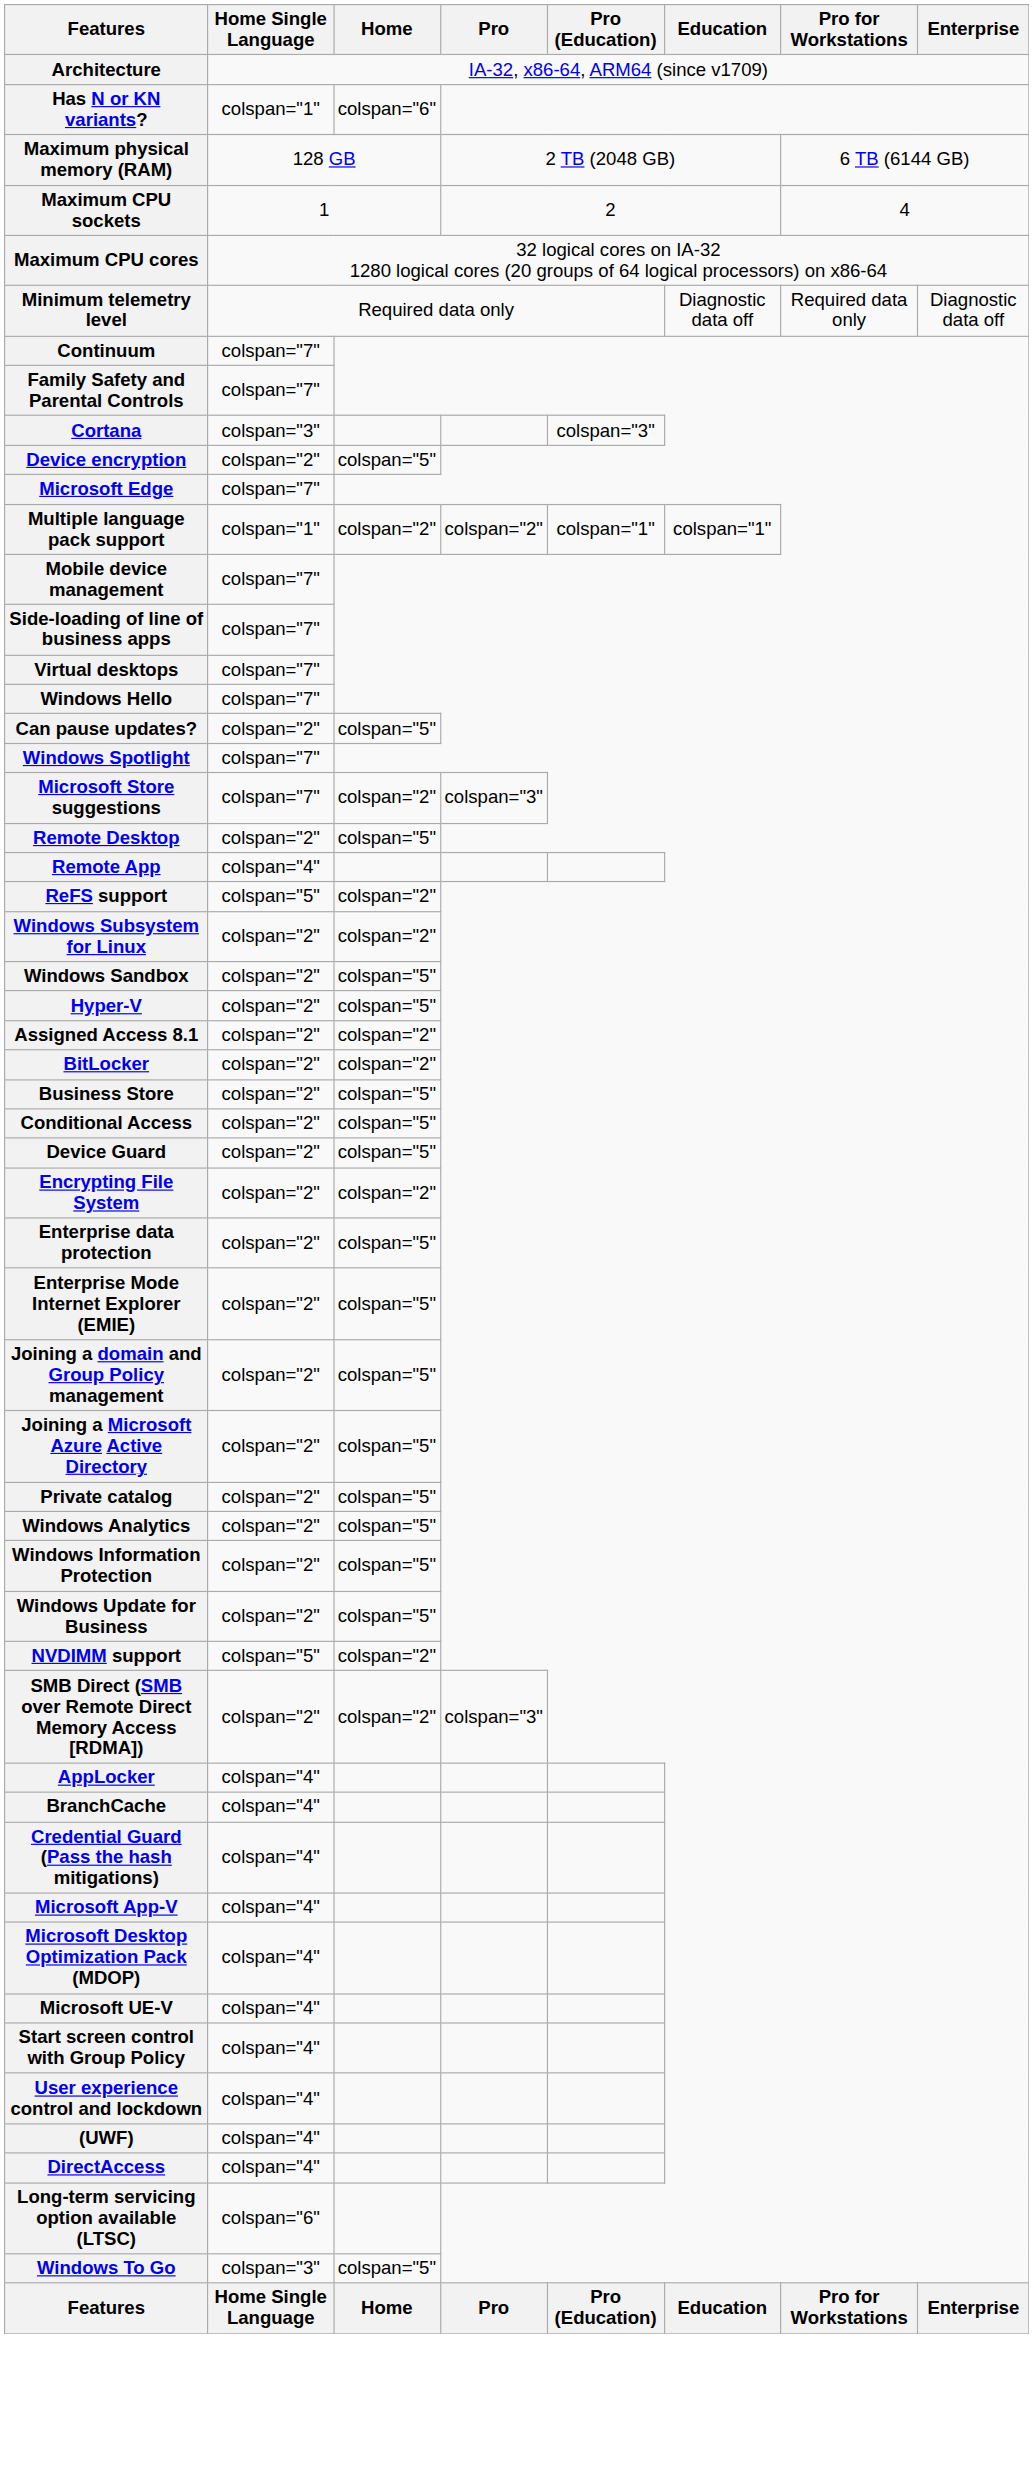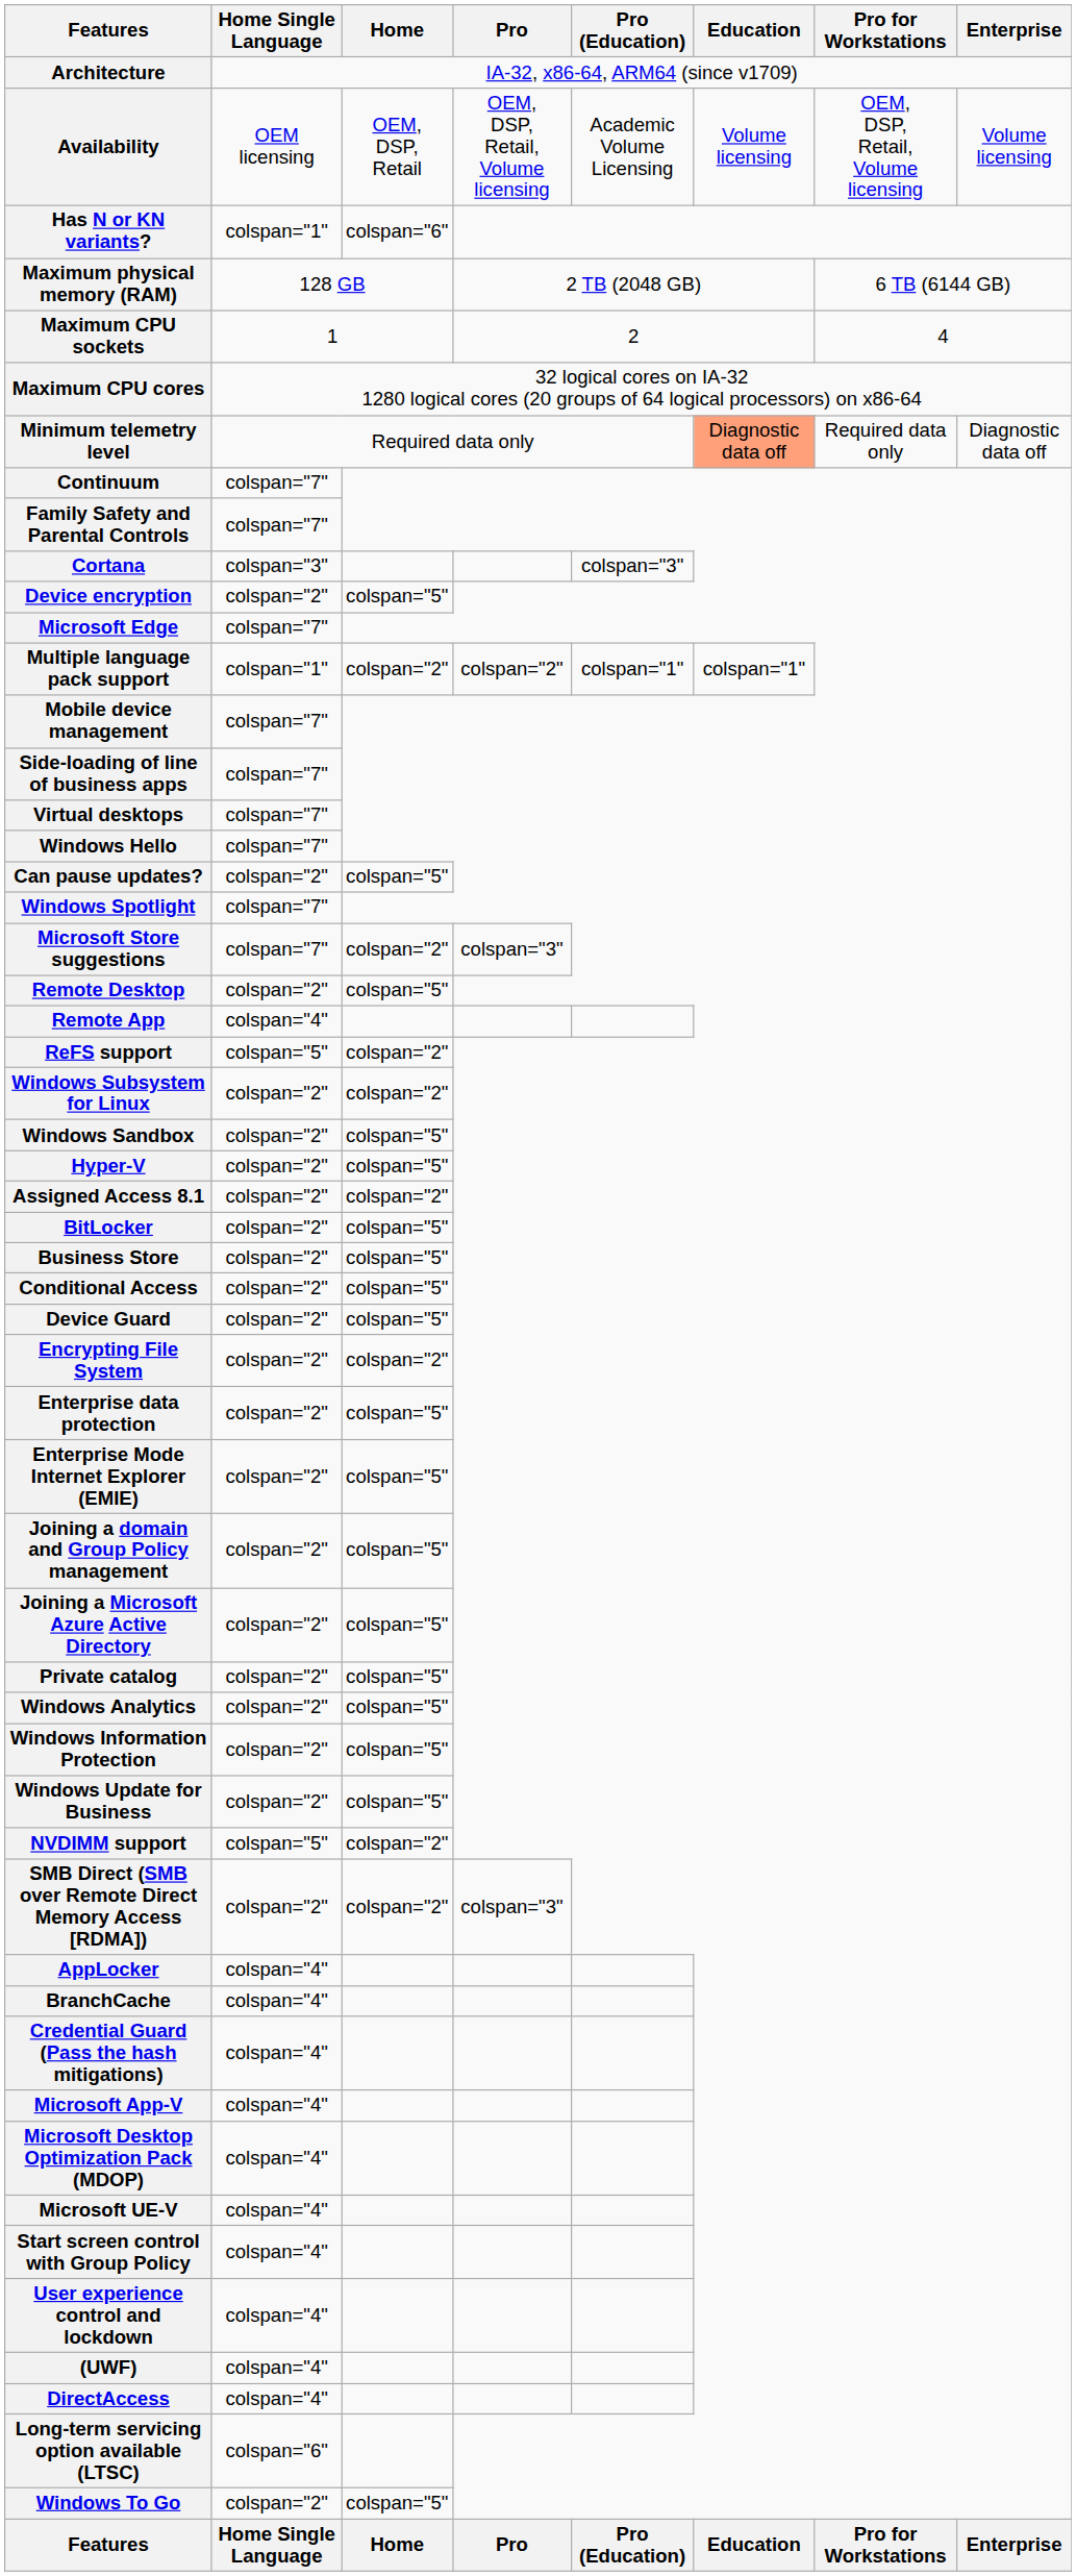+ row: Availability | OEM licensing | OEM, DSP, Retail | OEM, DSP, Retail, Volume licensing | Academic Volume Licensing | Volume licensing | OEM, DSP, Retail, Volume licensing | Volume licensing
Minimum telemetry level | Education: no background -> lightsalmon background
BitLocker | Home: colspan="2" -> colspan="5"
Windows To Go | Home Single Language: colspan="3" -> colspan="2"
